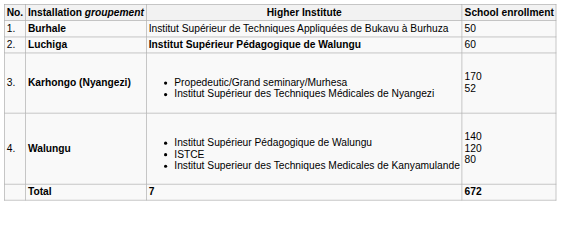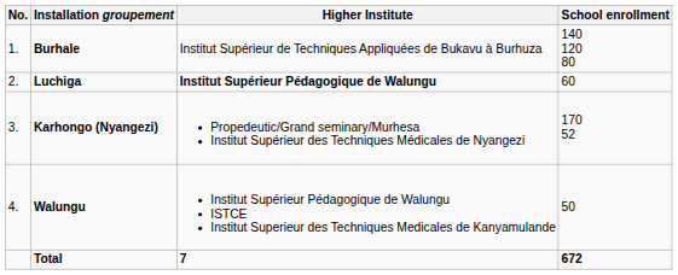Burhale | School enrollment: 50 -> 140 120 80
Walungu | School enrollment: 140 120 80 -> 50
